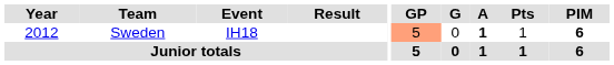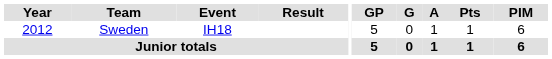Sweden | GP: lightsalmon background -> no background
Sweden | A: bold -> normal
Sweden | PIM: bold -> normal
